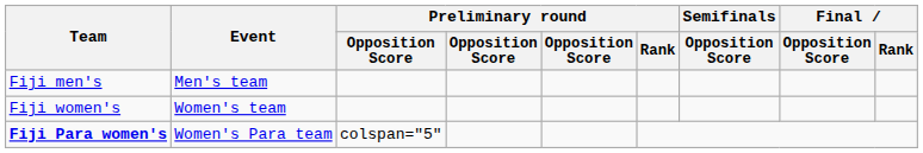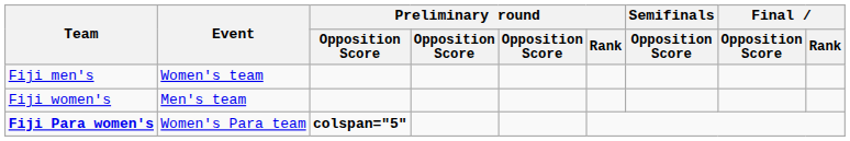Fiji men's | Event: Men's team -> Women's team
Fiji women's | Event: Women's team -> Men's team
Fiji Para women's | column 3: normal -> bold
